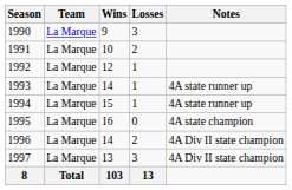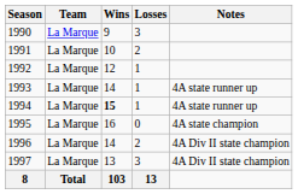1994 | Wins: normal -> bold
